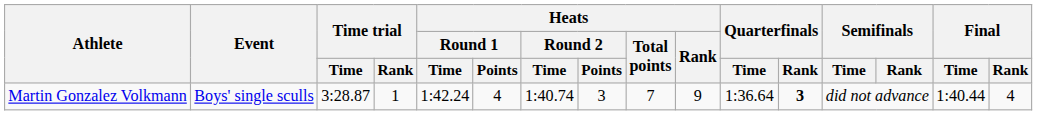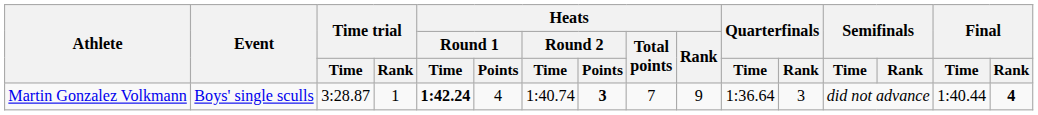Martin Gonzalez Volkmann | Heats / Round 1 / Time: normal -> bold
Martin Gonzalez Volkmann | Heats / Round 2 / Points: normal -> bold
Martin Gonzalez Volkmann | Quarterfinals / Rank: bold -> normal
Martin Gonzalez Volkmann | Final / Rank: normal -> bold
